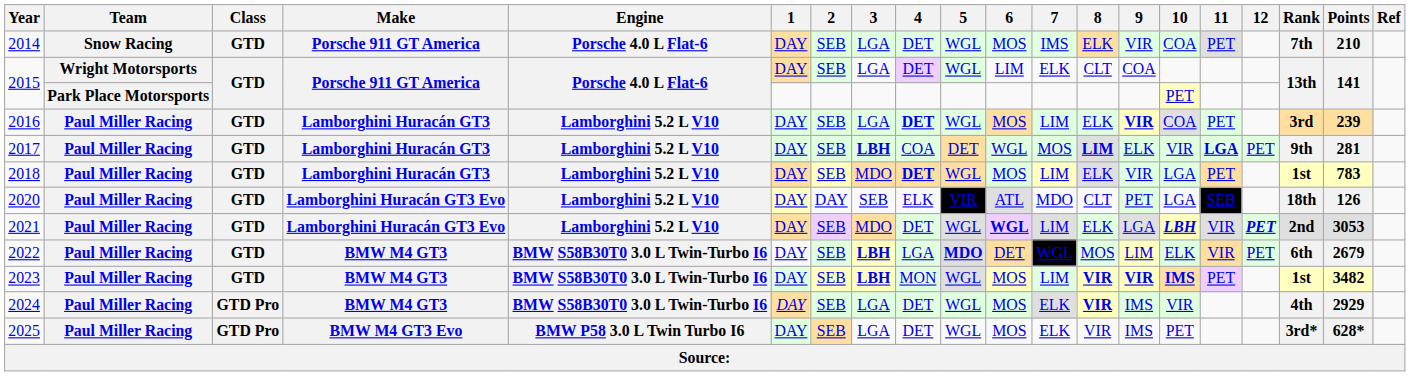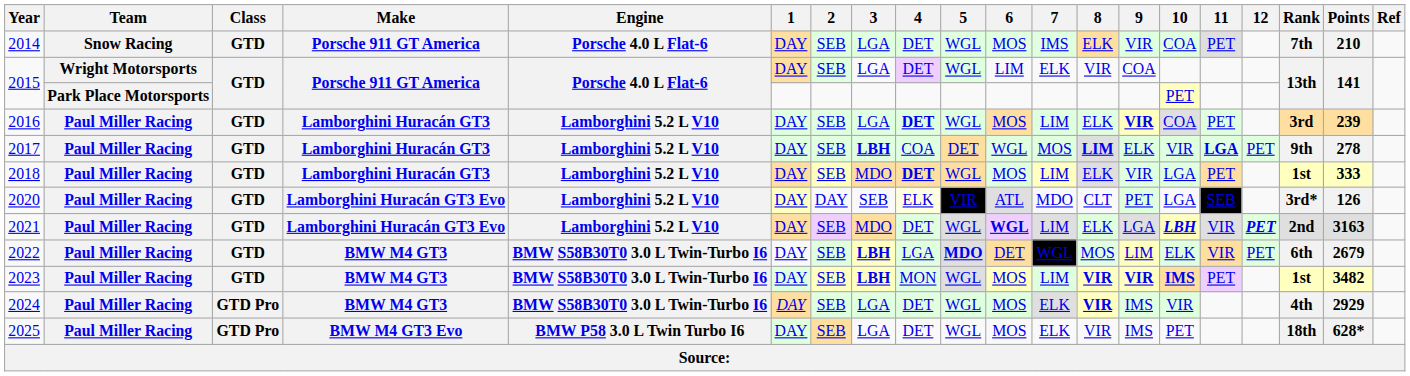2015 / Wright Motorsports | 8: CLT -> VIR
2017 | Points: 281 -> 278
2018 | Points: 783 -> 333
2020 | 4: no background -> lightyellow background
2020 | Rank: 18th -> 3rd*
2021 | Points: 3053 -> 3163
2025 | Rank: 3rd* -> 18th
